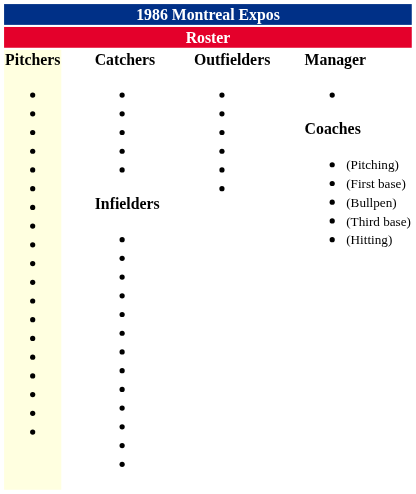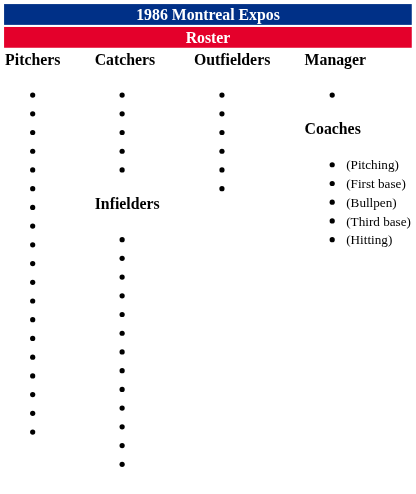Pitchers | column 1: lightyellow background -> no background
